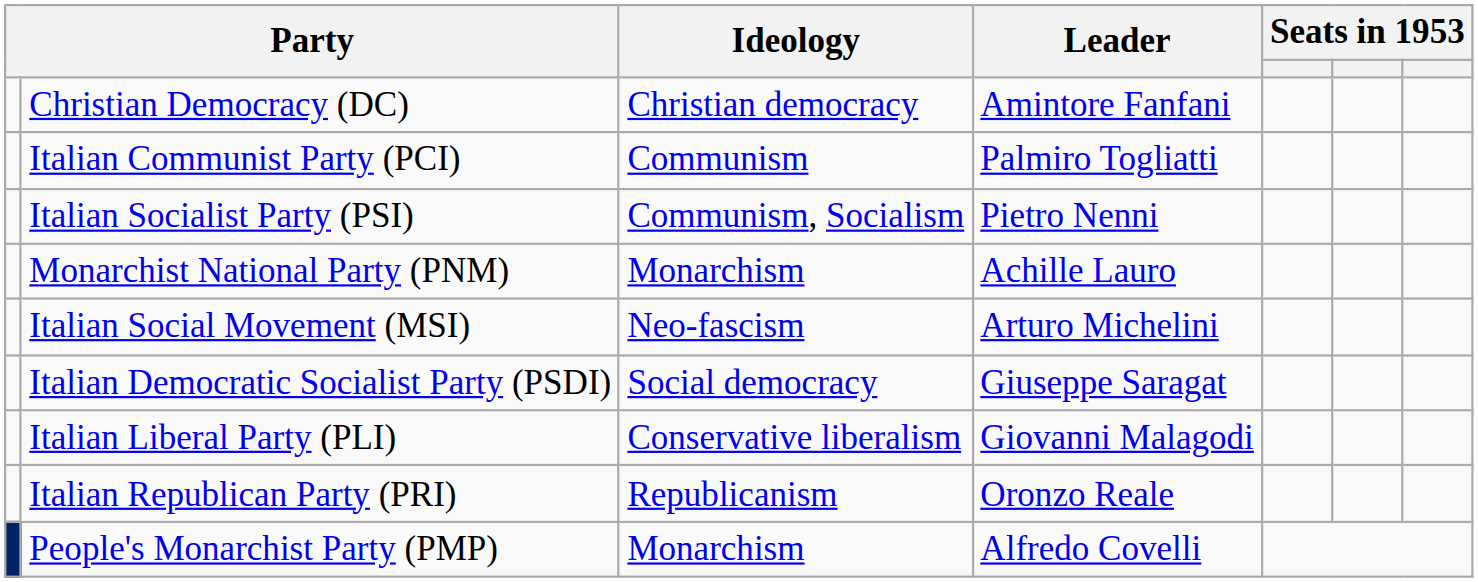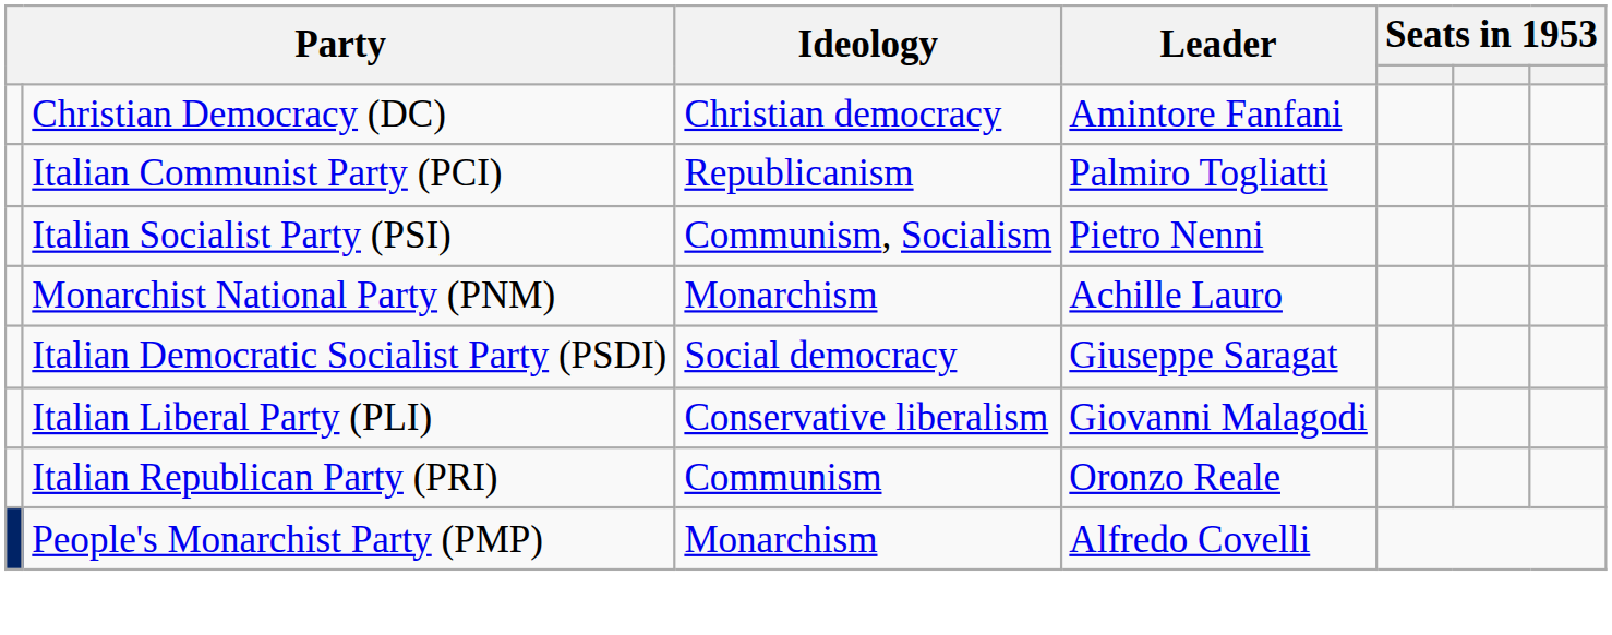Italian Communist Party (PCI) | Ideology: Communism -> Republicanism
- row: Italian Social Movement (MSI) | Neo-fascism | Arturo Michelini
Italian Republican Party (PRI) | Ideology: Republicanism -> Communism
